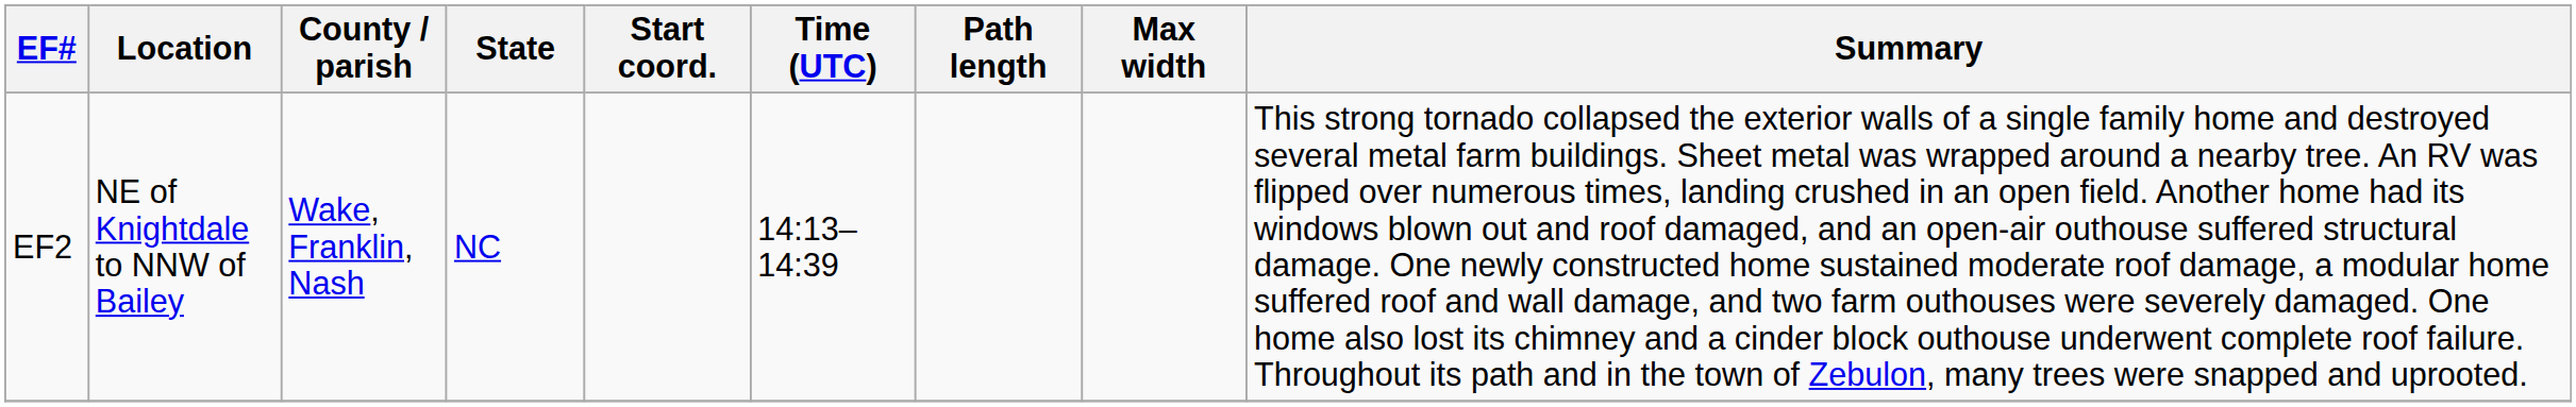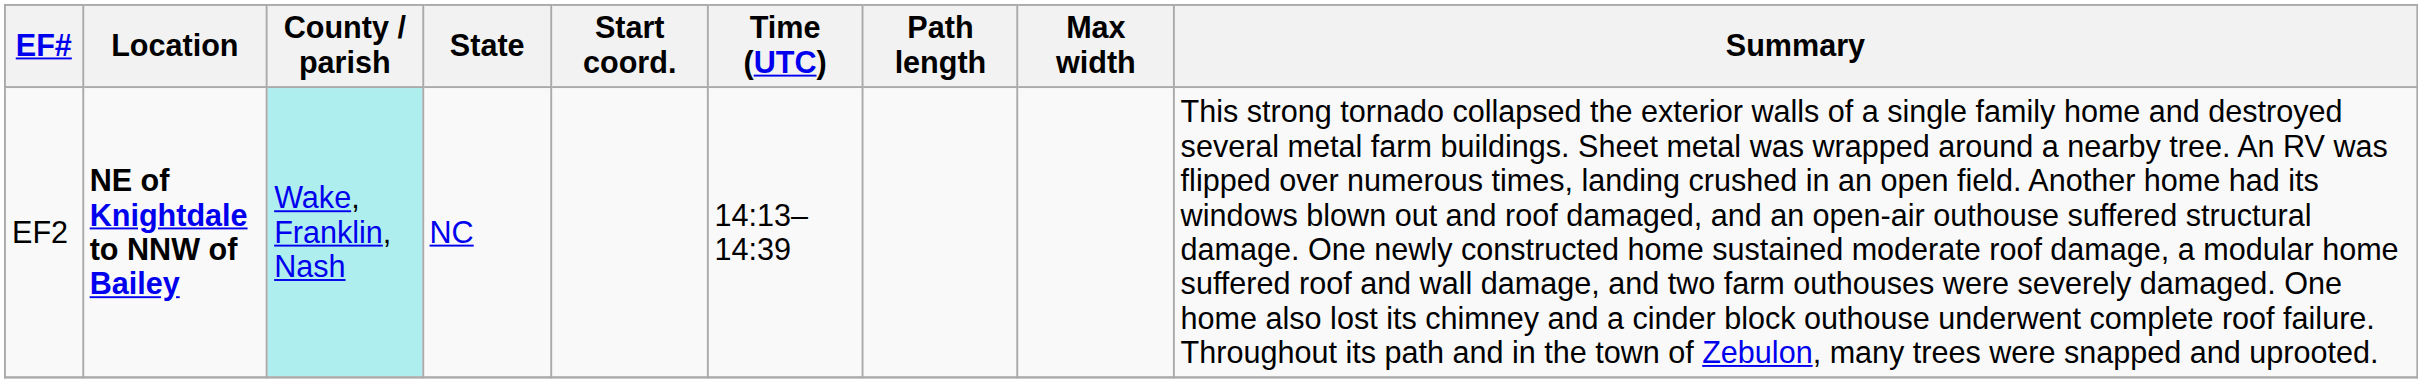EF2 | Location: normal -> bold
EF2 | County / parish: no background -> paleturquoise background
